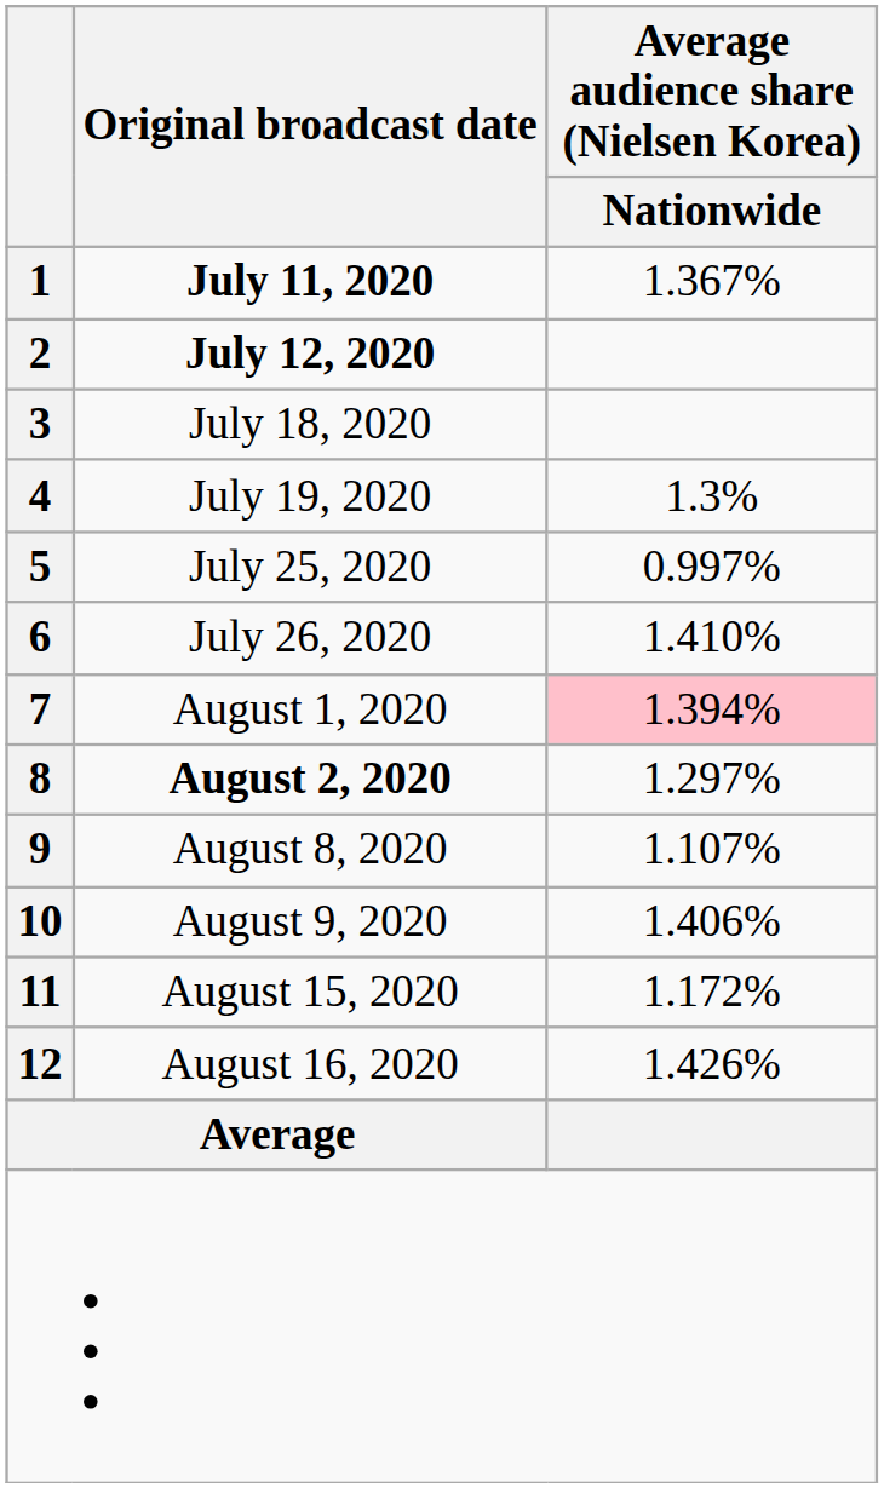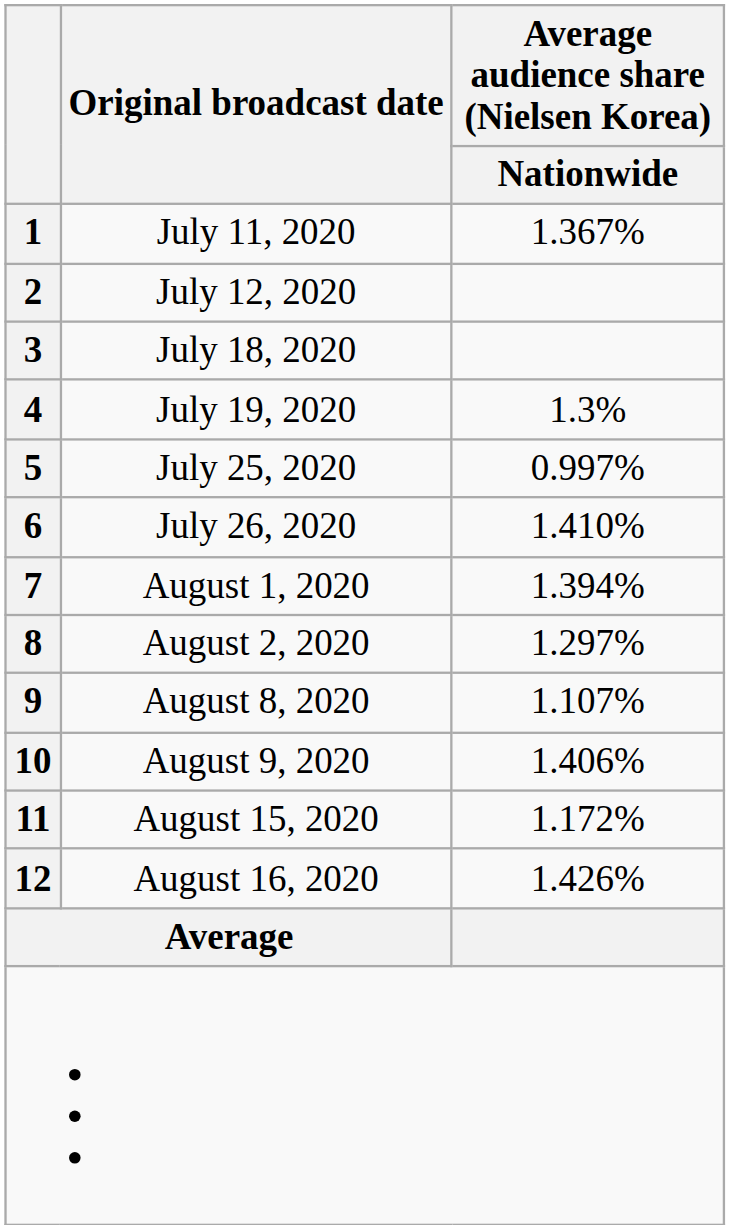1 | Original broadcast date: bold -> normal
2 | Original broadcast date: bold -> normal
7 | Average audience share (Nielsen Korea) / Nationwide: pink background -> no background
8 | Original broadcast date: bold -> normal
